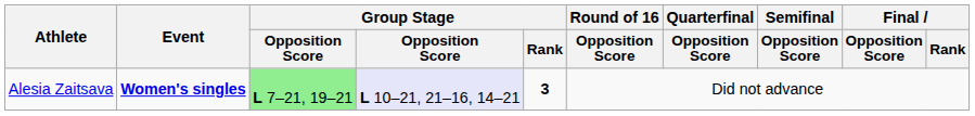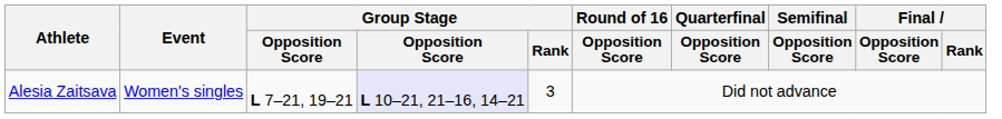Alesia Zaitsava | Event: bold -> normal
Alesia Zaitsava | column 3: lightgreen background -> no background
Alesia Zaitsava | Group Stage / Rank: bold -> normal
